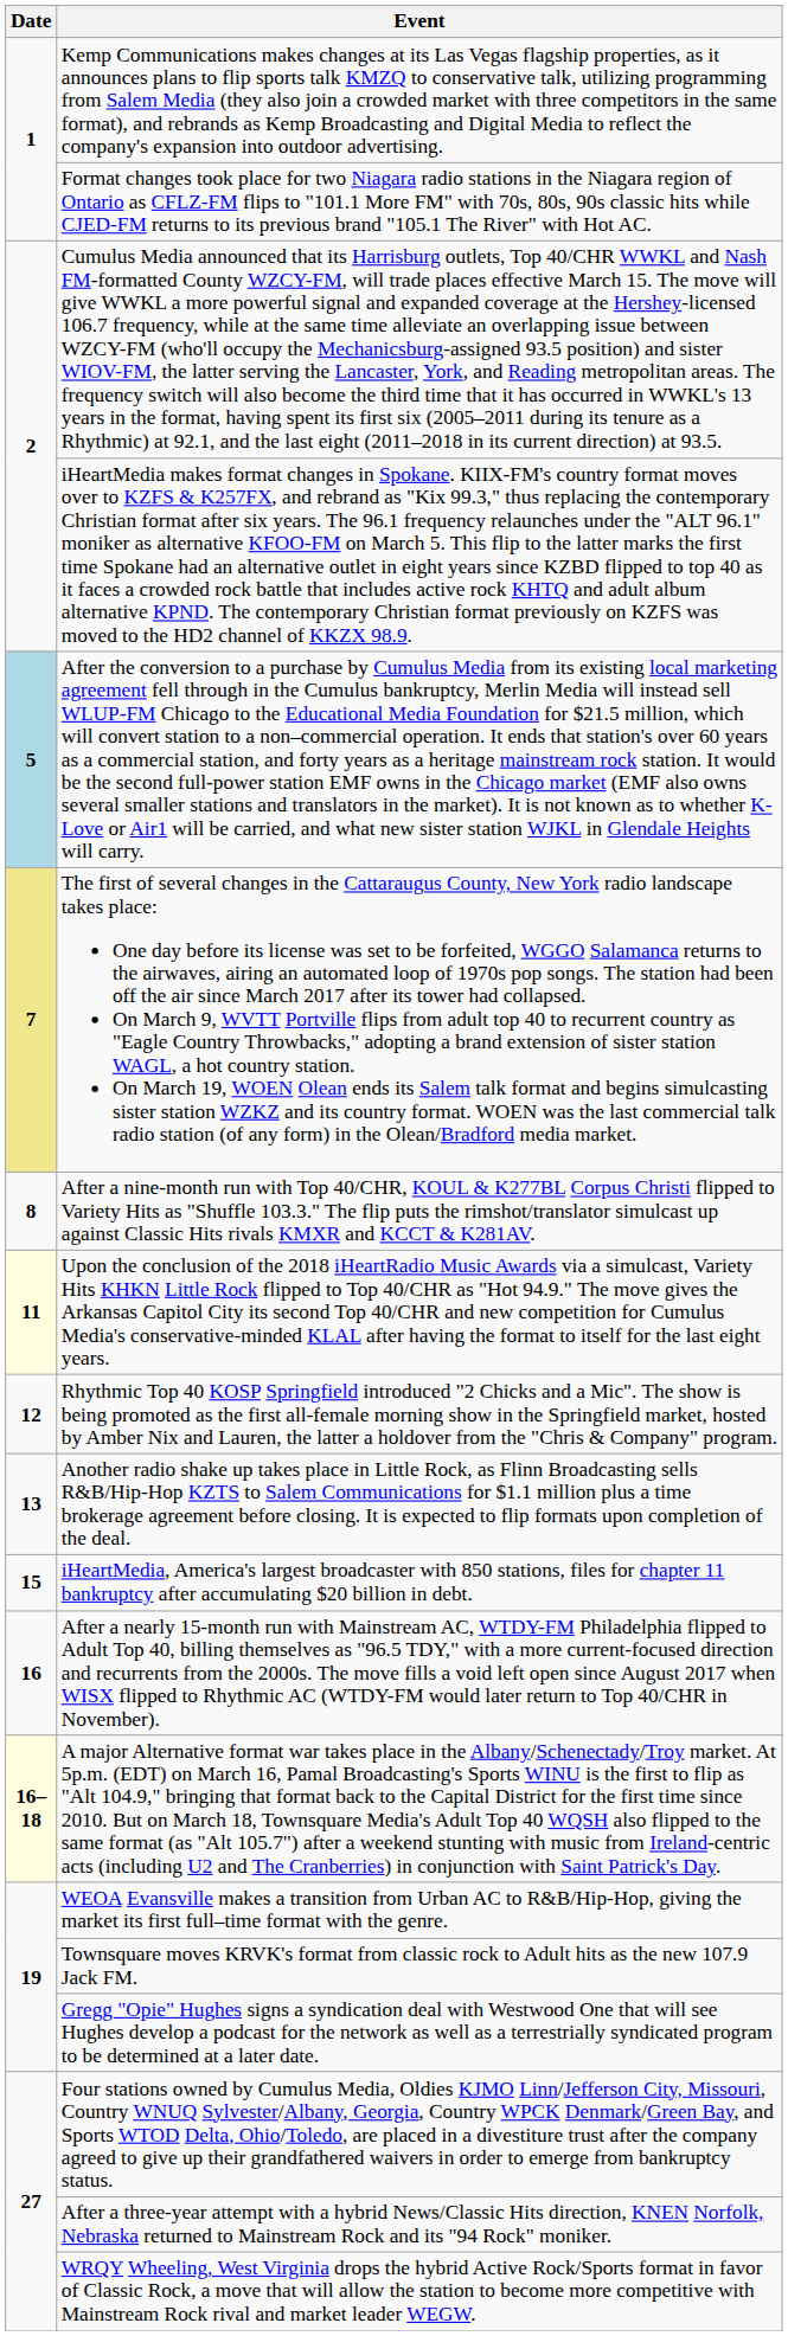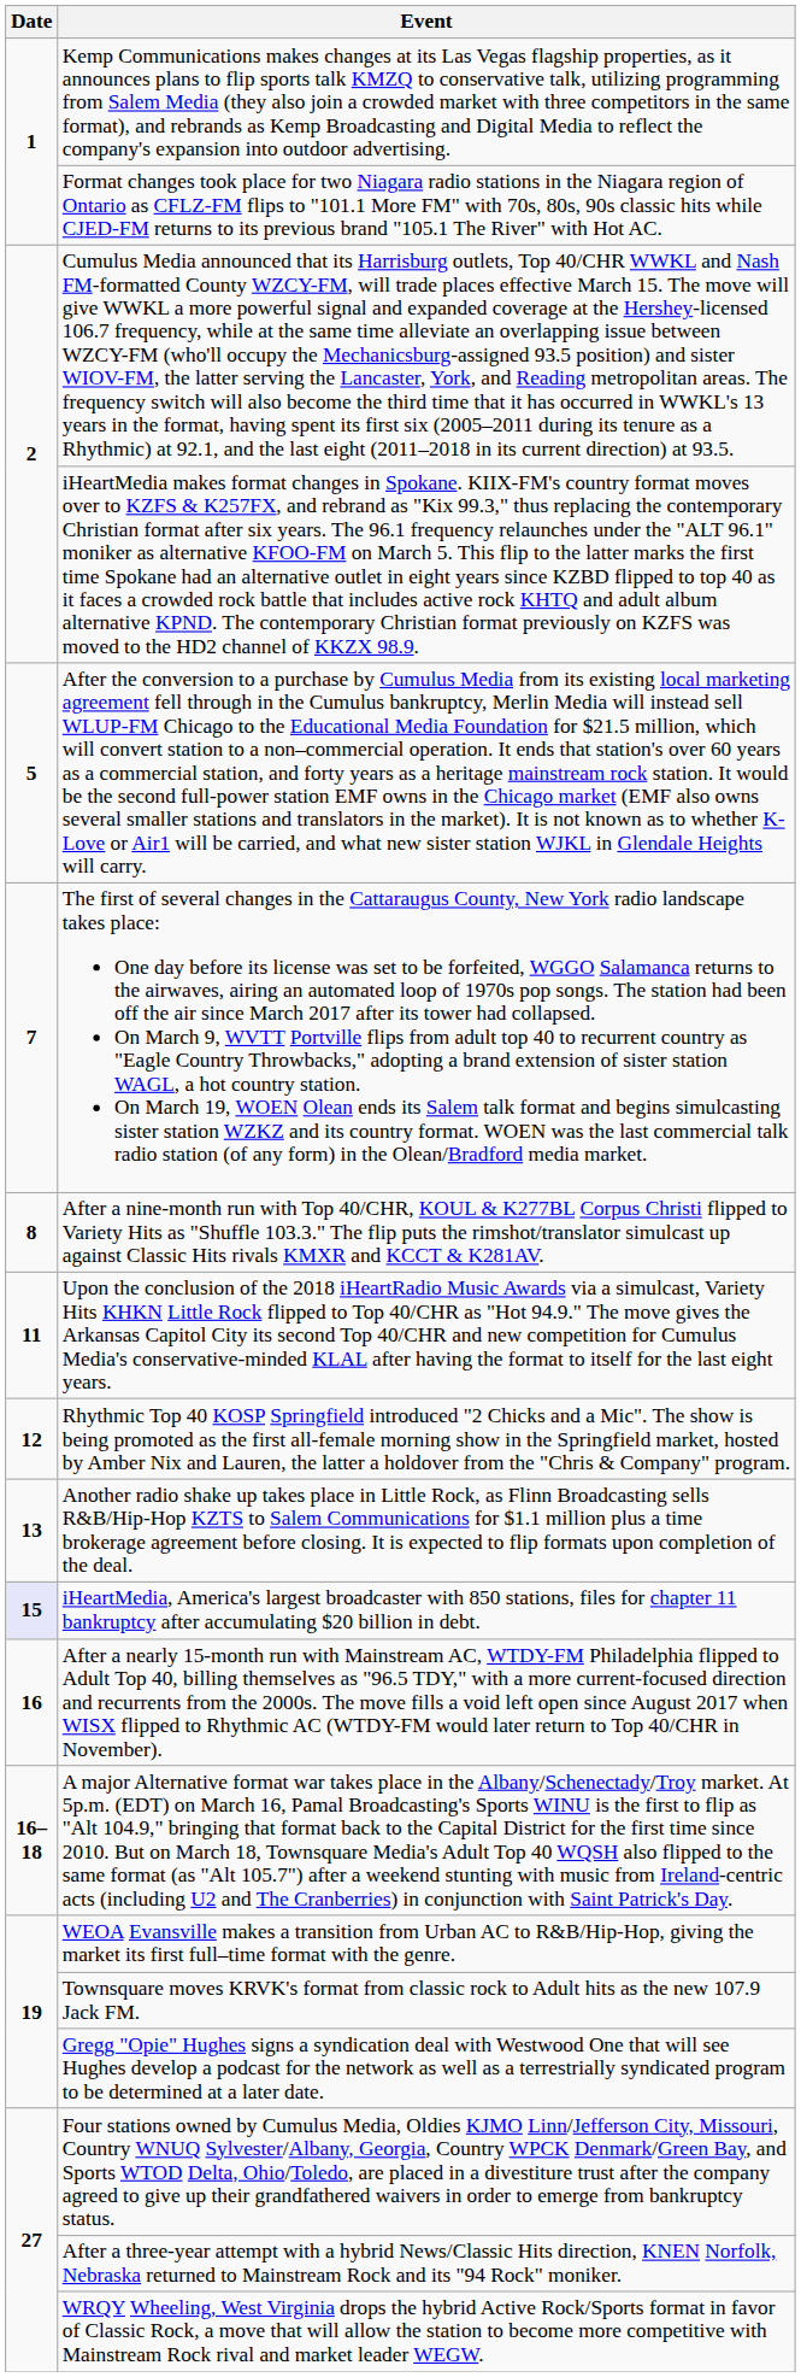row 6 | Date: lightblue background -> no background
row 7 | Date: khaki background -> no background
row 9 | Date: lightyellow background -> no background
row 12 | Date: no background -> lavender background
row 14 | Date: lightyellow background -> no background
